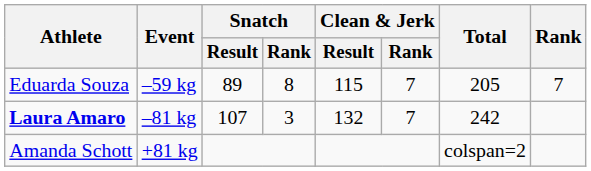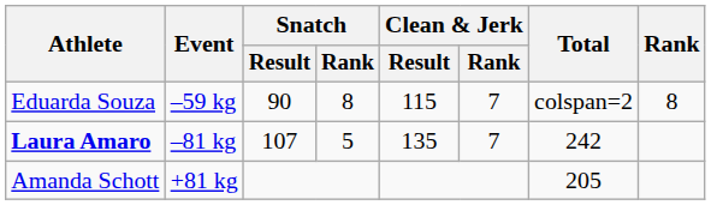Eduarda Souza | Snatch / Result: 89 -> 90
Eduarda Souza | Total: 205 -> colspan=2
Eduarda Souza | Rank: 7 -> 8
Laura Amaro | Snatch / Rank: 3 -> 5
Laura Amaro | Clean & Jerk / Result: 132 -> 135
Amanda Schott | Total: colspan=2 -> 205
